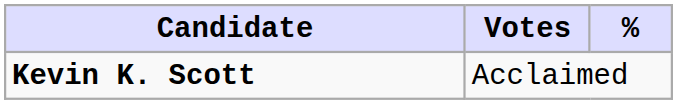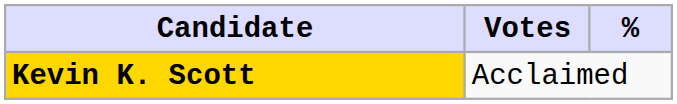Kevin K. Scott | Candidate: no background -> gold background
